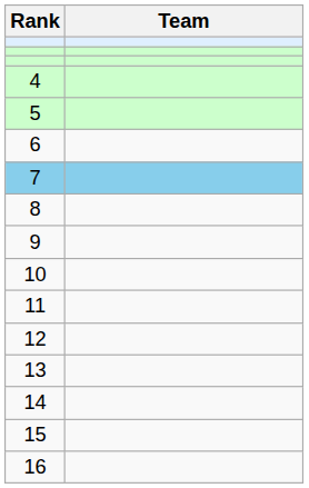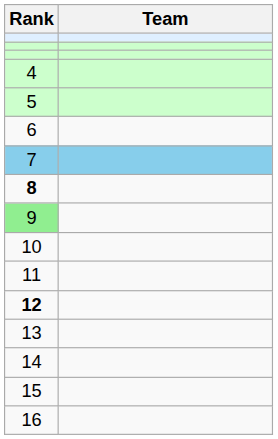row 9 | Rank: normal -> bold
row 10 | Rank: no background -> lightgreen background
row 13 | Rank: normal -> bold
